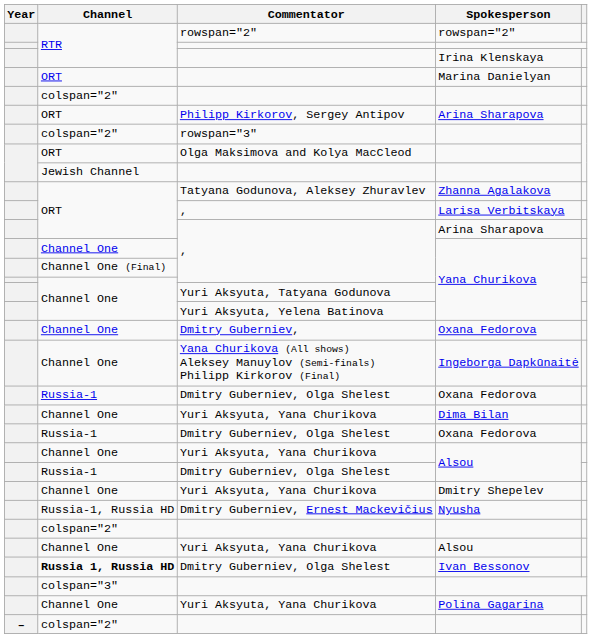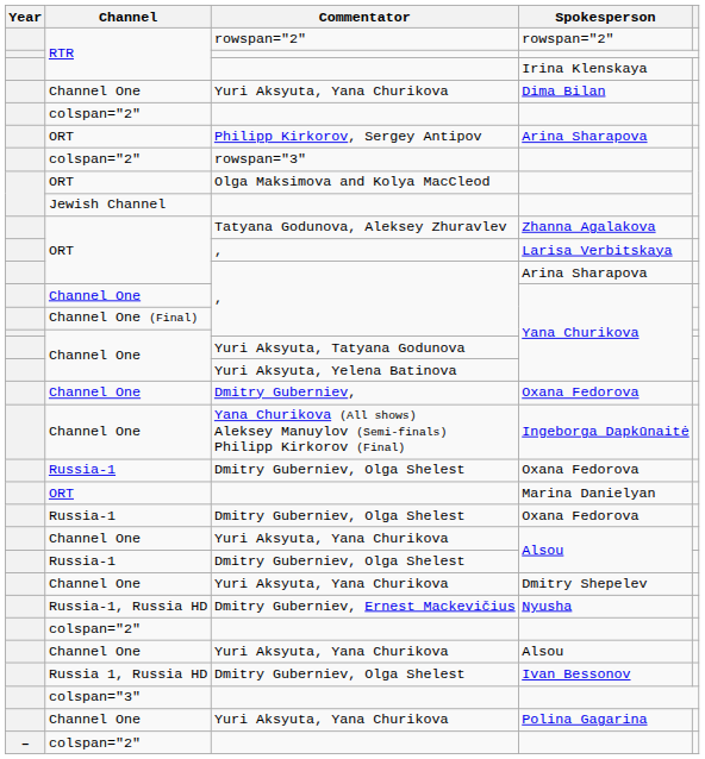rows swapped: Marina Danielyan <-> Dima Bilan
Ivan Bessonov | Channel: bold -> normal
